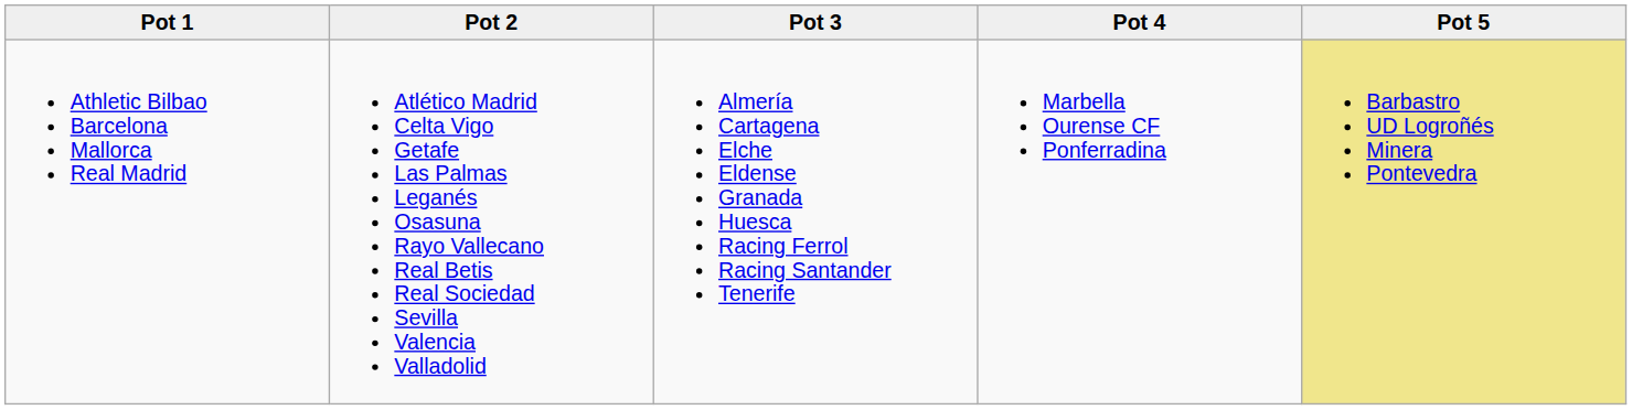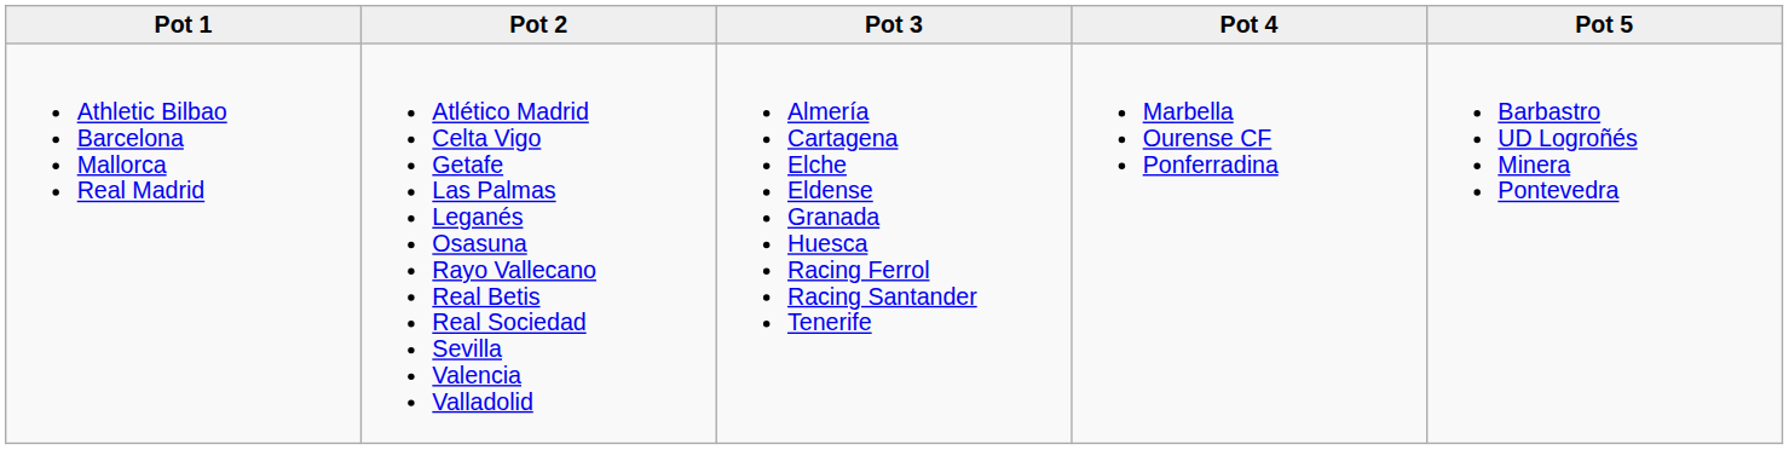Athletic Bilbao Barcelona Mallorca Real Madrid | column 5: khaki background -> no background
